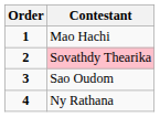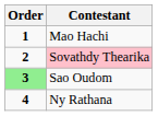Sao Oudom | Order: no background -> lightgreen background
